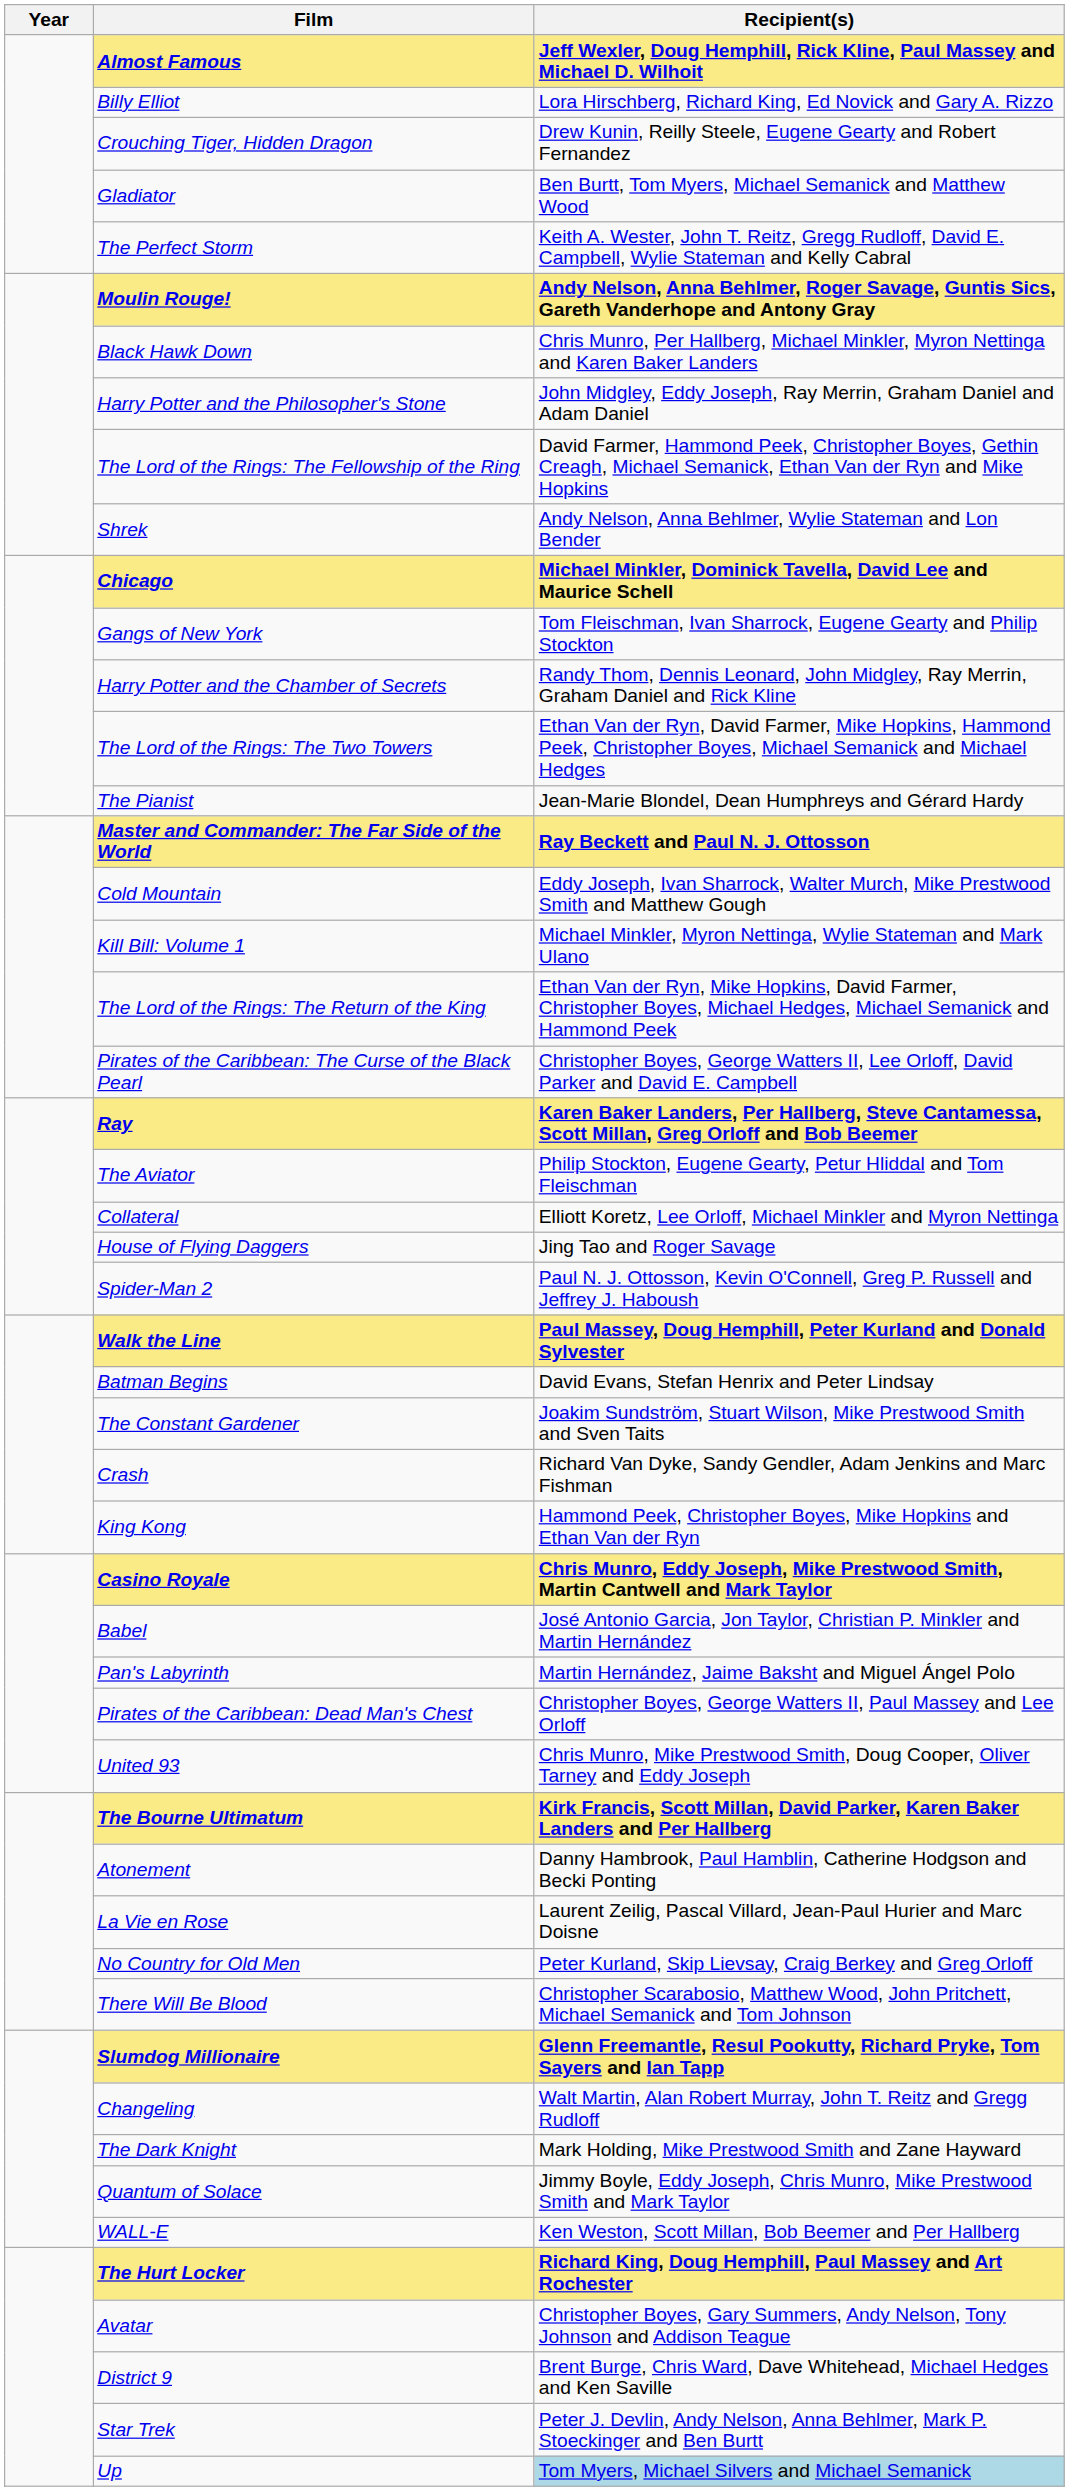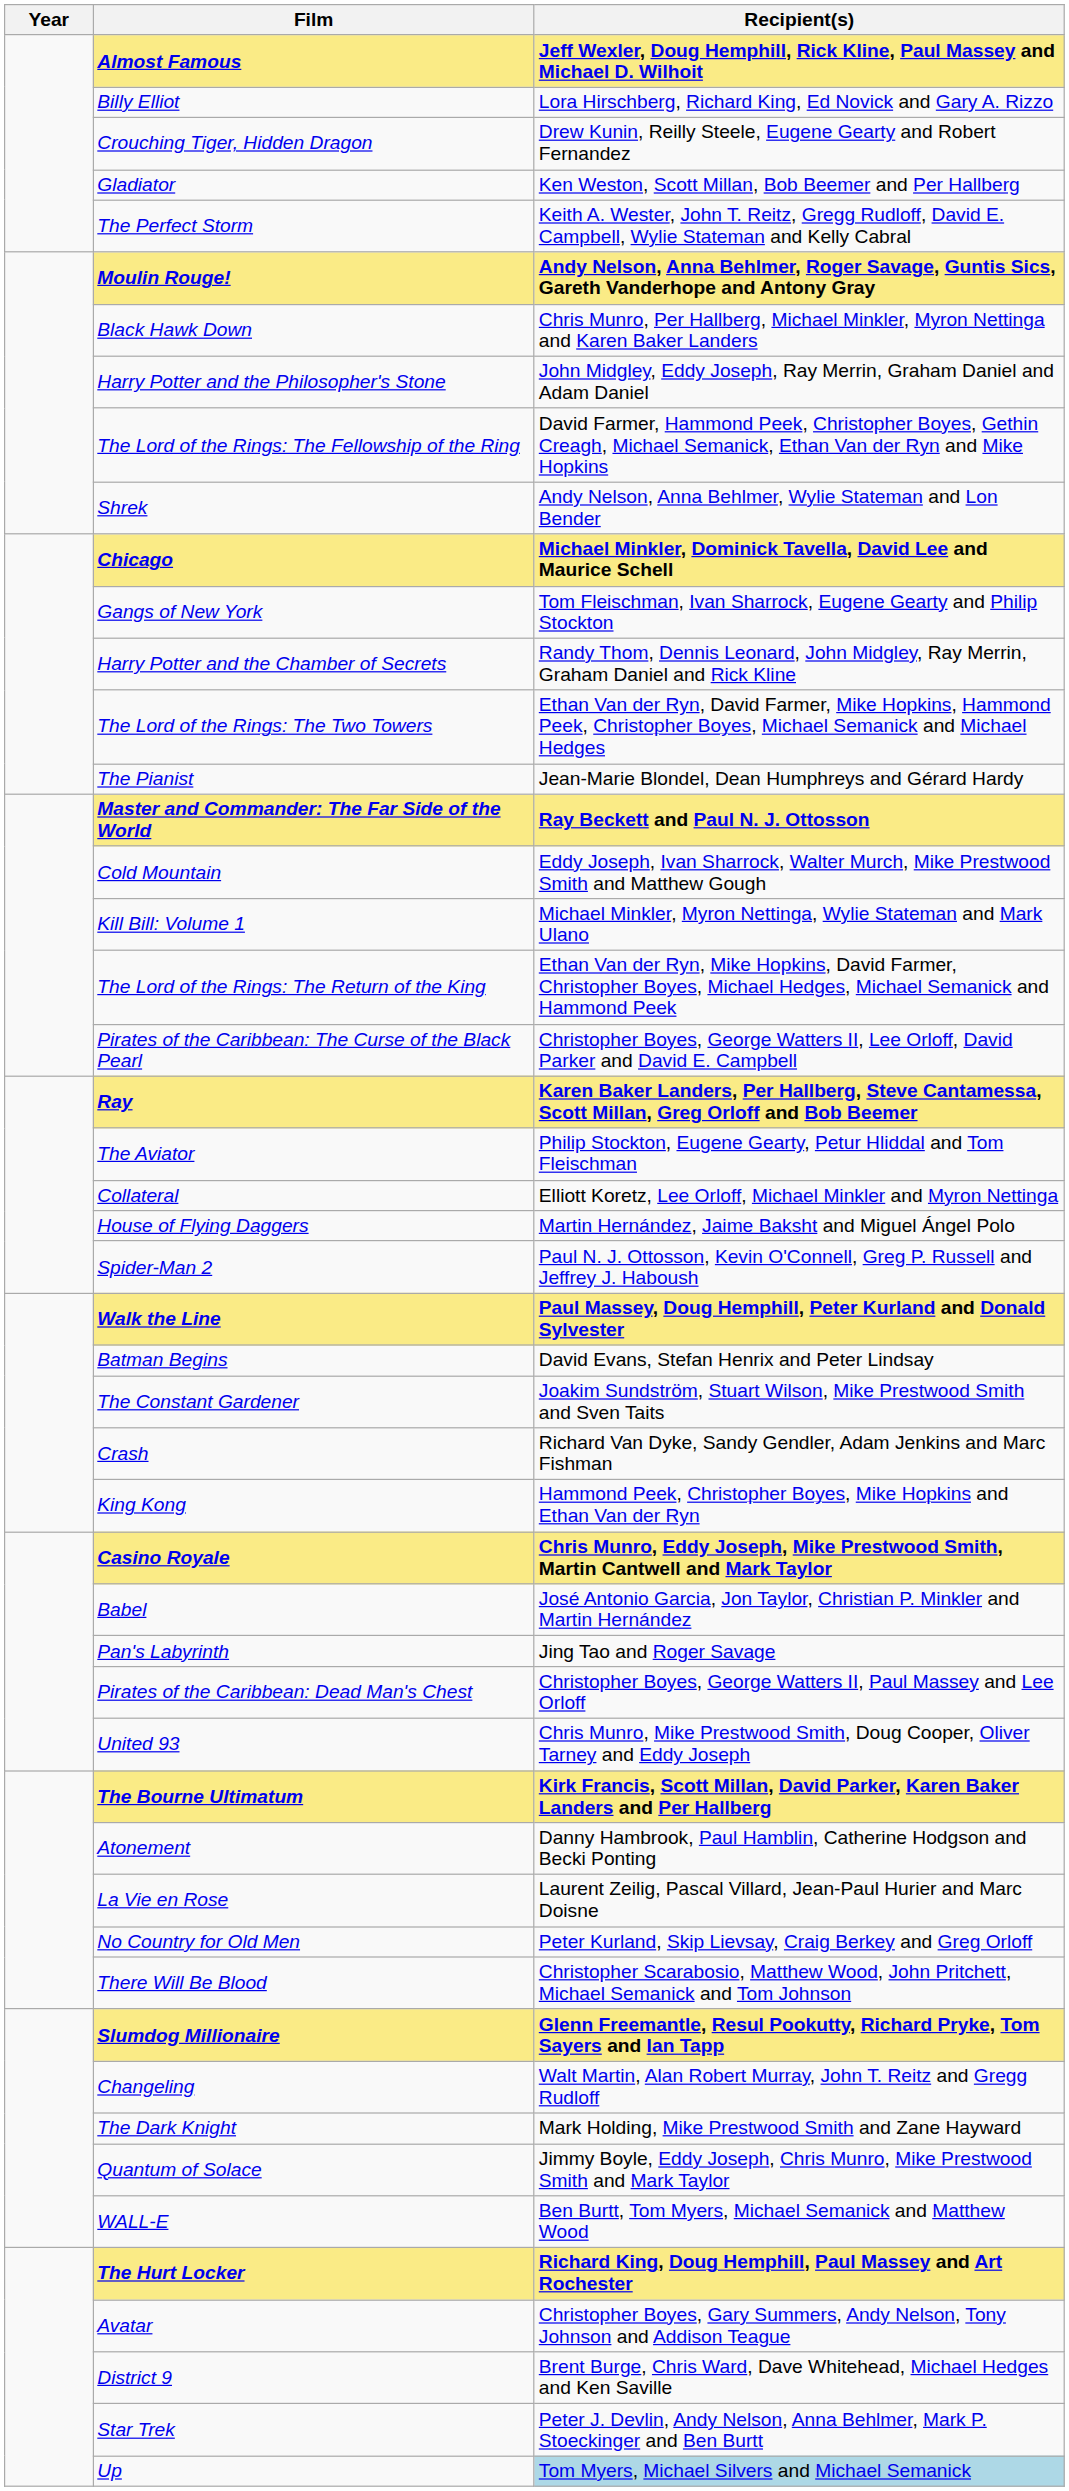Gladiator | Recipient(s): Ben Burtt, Tom Myers, Michael Semanick and Matthew Wood -> Ken Weston, Scott Millan, Bob Beemer and Per Hallberg
House of Flying Daggers | Recipient(s): Jing Tao and Roger Savage -> Martin Hernández, Jaime Baksht and Miguel Ángel Polo
Pan's Labyrinth | Recipient(s): Martin Hernández, Jaime Baksht and Miguel Ángel Polo -> Jing Tao and Roger Savage
WALL-E | Recipient(s): Ken Weston, Scott Millan, Bob Beemer and Per Hallberg -> Ben Burtt, Tom Myers, Michael Semanick and Matthew Wood
